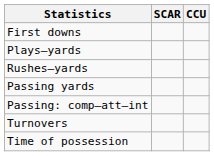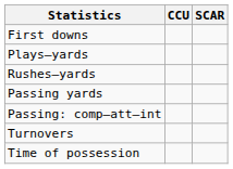columns swapped: CCU <-> SCAR
